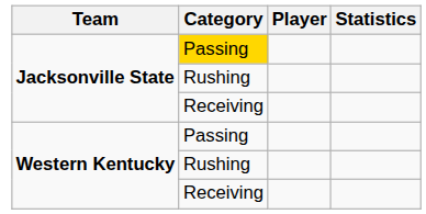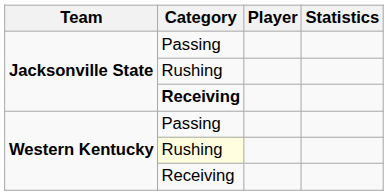Jacksonville State / Passing | Category: gold background -> no background
Jacksonville State / Receiving | Category: normal -> bold
Western Kentucky / Rushing | Category: no background -> lightyellow background
